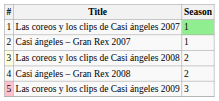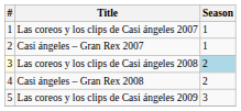Las coreos y los clips de Casi ángeles 2007 | Season: lightgreen background -> no background
Las coreos y los clips de Casi ángeles 2008 | Season: no background -> lightblue background
Las coreos y los clips de Casi ángeles 2009 | #: pink background -> no background
